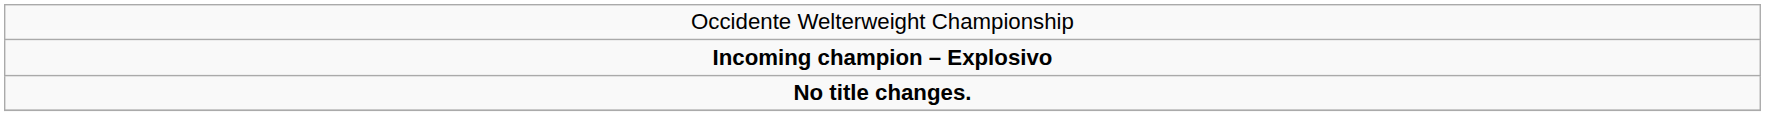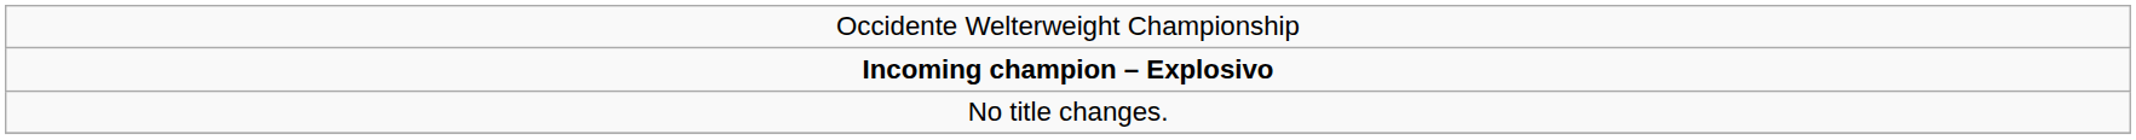No title changes. | column 1: bold -> normal
